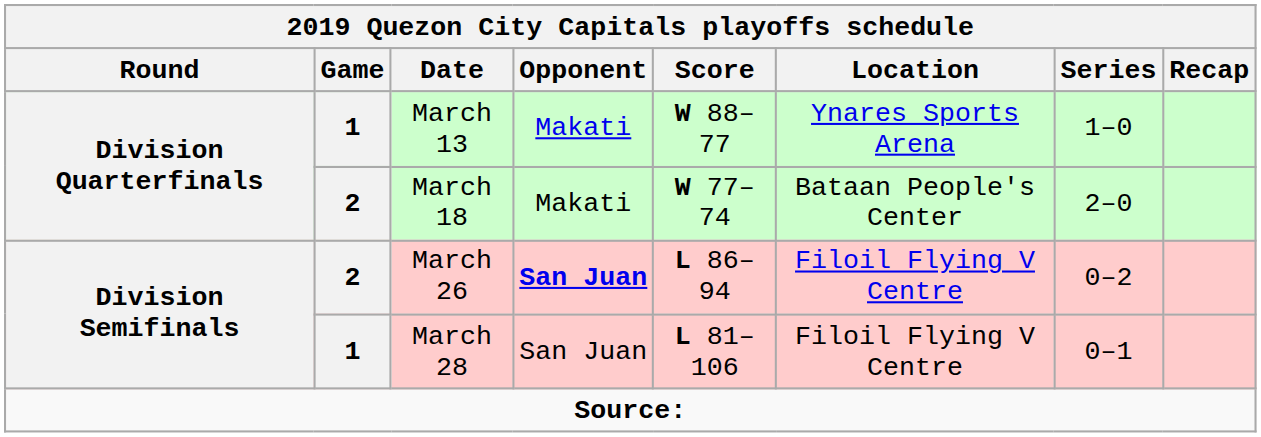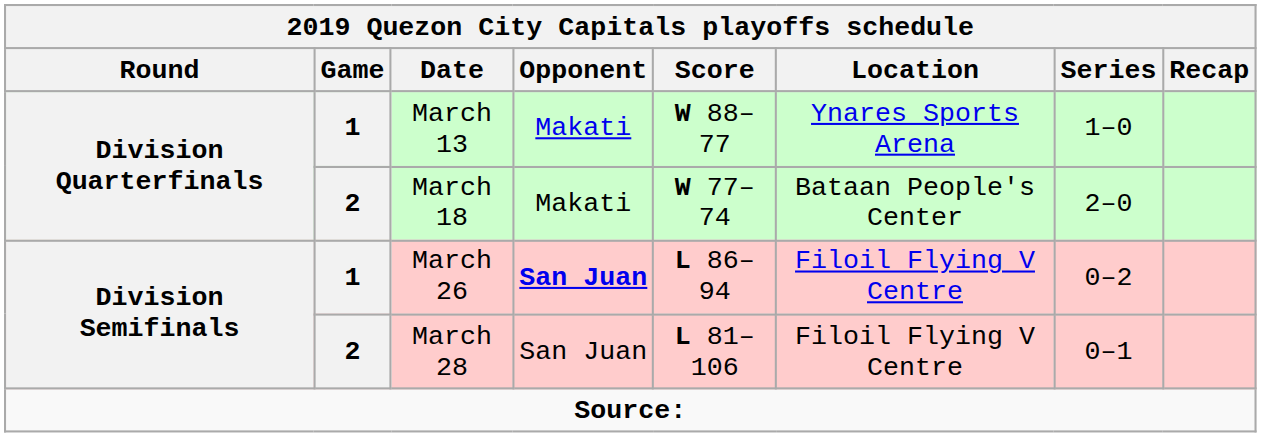March 26 | Game: 2 -> 1
March 28 | Game: 1 -> 2
